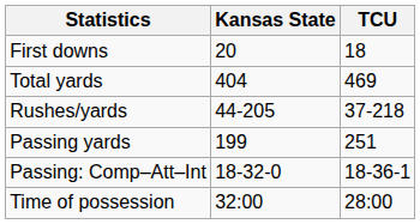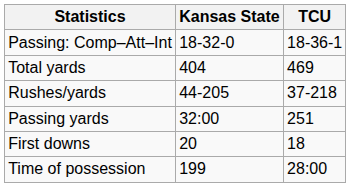rows swapped: First downs <-> Passing: Comp–Att–Int
Passing yards | Kansas State: 199 -> 32:00
Time of possession | Kansas State: 32:00 -> 199
